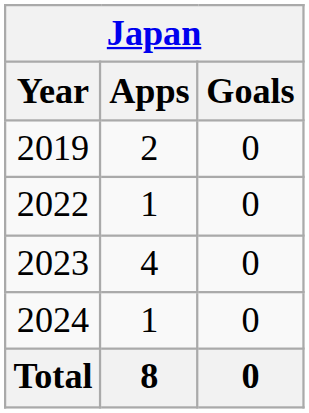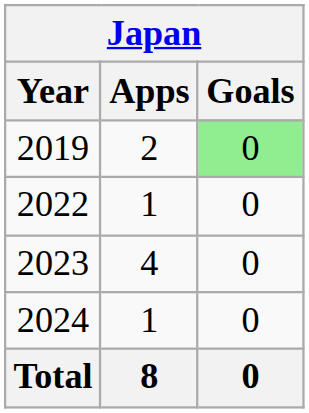2019 | Goals: no background -> lightgreen background
